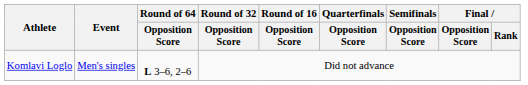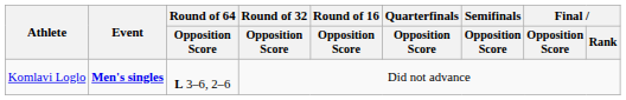Komlavi Loglo | Event: normal -> bold
